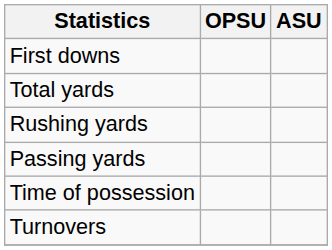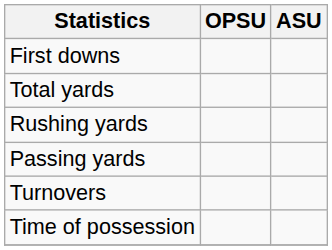rows swapped: Turnovers <-> Time of possession
